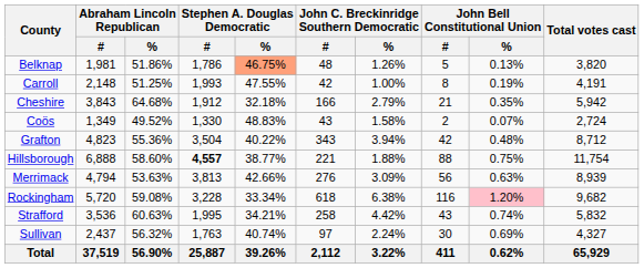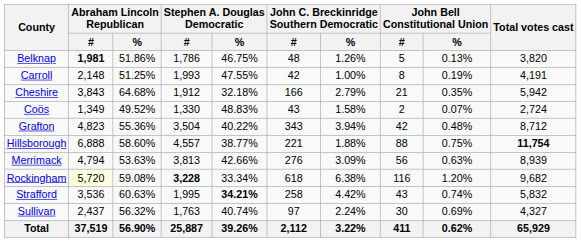Belknap | Abraham Lincoln Republican / #: normal -> bold
Belknap | Stephen A. Douglas Democratic / %: lightsalmon background -> no background
Hillsborough | Stephen A. Douglas Democratic / #: bold -> normal
Hillsborough | Total votes cast: normal -> bold
Rockingham | Abraham Lincoln Republican / #: no background -> lightyellow background
Rockingham | Stephen A. Douglas Democratic / #: normal -> bold
Rockingham | John Bell Constitutional Union / %: pink background -> no background
Strafford | Stephen A. Douglas Democratic / %: normal -> bold
